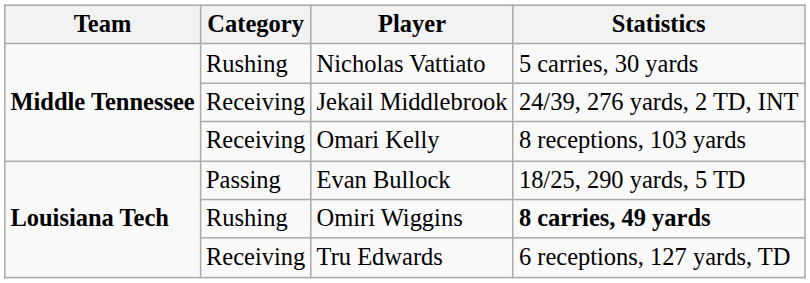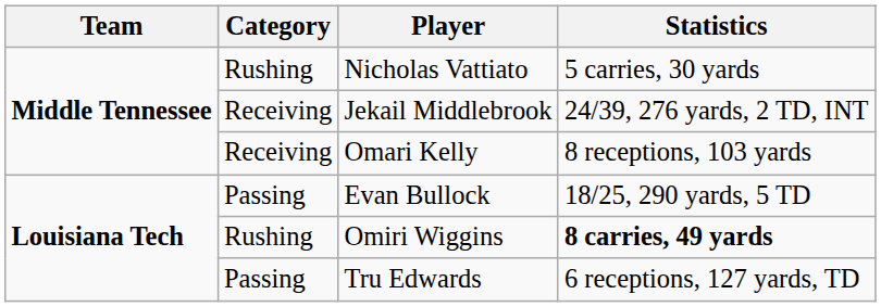Tru Edwards | Category: Receiving -> Passing
